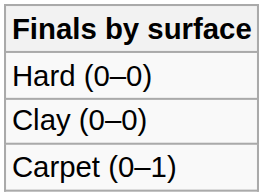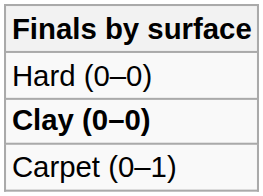row 3 | column 1: normal -> bold
